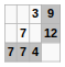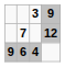row 3 | column 1: 7 -> 9
row 3 | column 2: 7 -> 6
